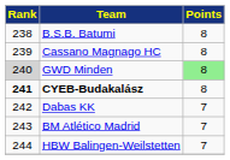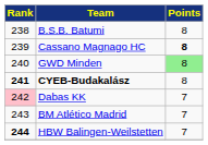Cassano Magnago HC | Points: normal -> bold
GWD Minden | Rank: lightgrey background -> no background
Dabas KK | Rank: no background -> pink background
HBW Balingen-Weilstetten | Rank: normal -> bold
